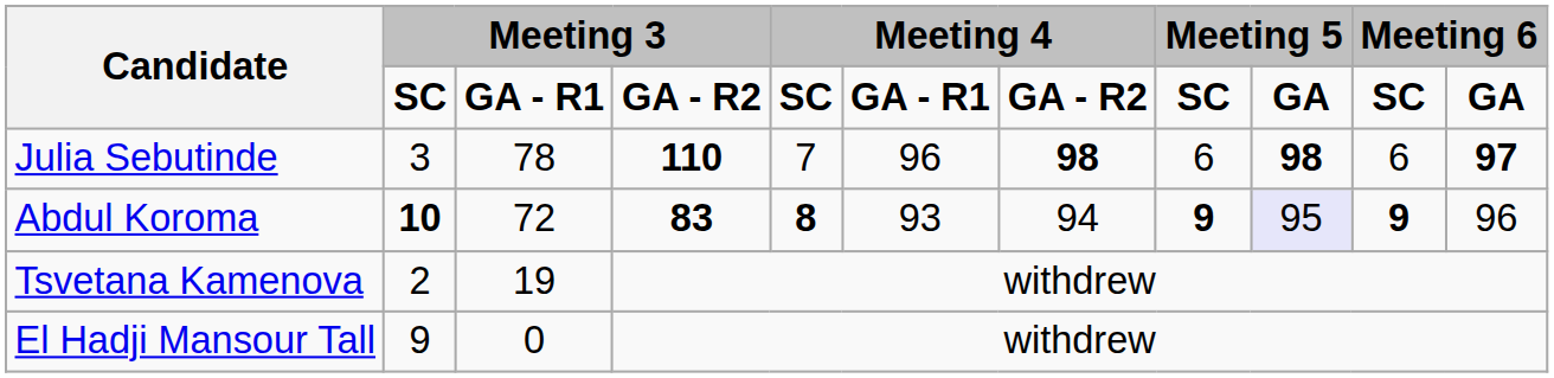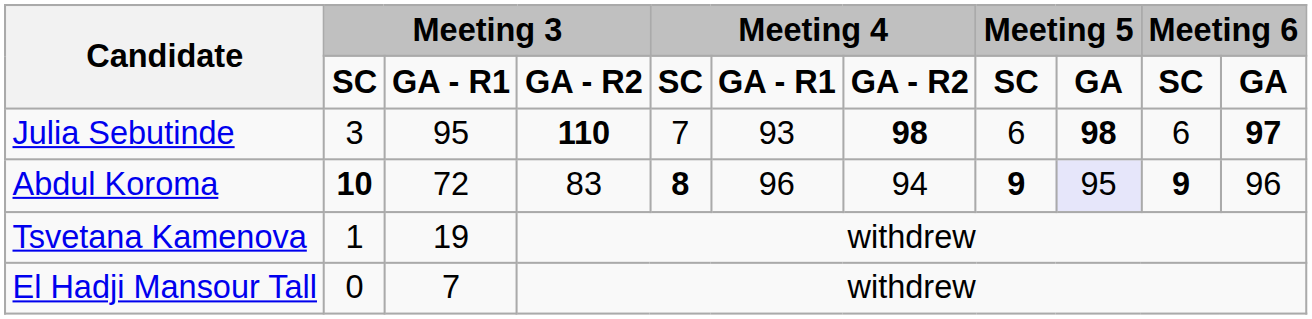Julia Sebutinde | column 3: 78 -> 95
Julia Sebutinde | column 6: 96 -> 93
Abdul Koroma | column 4: bold -> normal
Abdul Koroma | column 6: 93 -> 96
Tsvetana Kamenova | column 2: 2 -> 1
El Hadji Mansour Tall | column 2: 9 -> 0
El Hadji Mansour Tall | column 3: 0 -> 7
